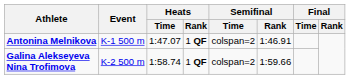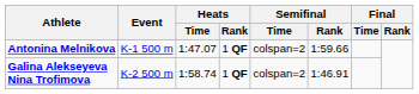Antonina Melnikova | Semifinal / Rank: 1:46.91 -> 1:59.66
Galina Alekseyeva Nina Trofimova | Semifinal / Rank: 1:59.66 -> 1:46.91
